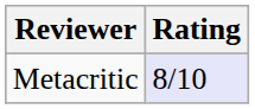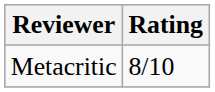Metacritic | Rating: lavender background -> no background
